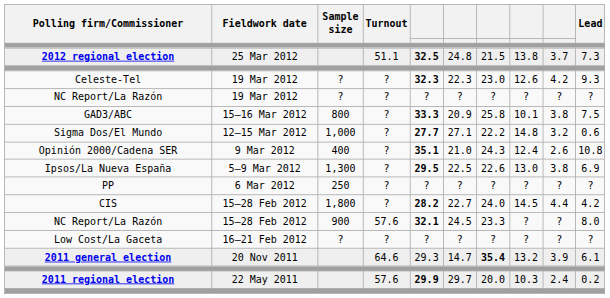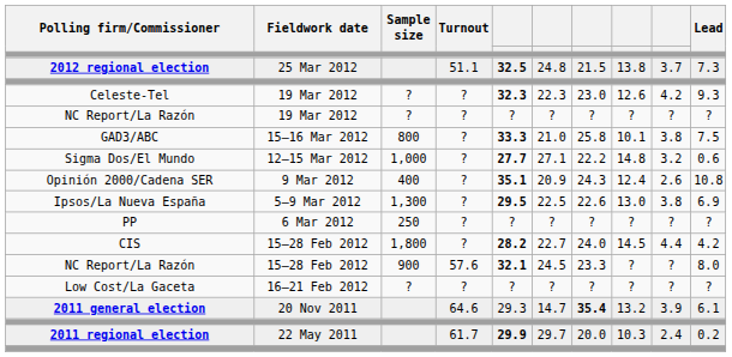GAD3/ABC | column 6: 20.9 -> 21.0
Opinión 2000/Cadena SER | column 6: 21.0 -> 20.9
2011 regional election | Turnout: 57.6 -> 61.7
